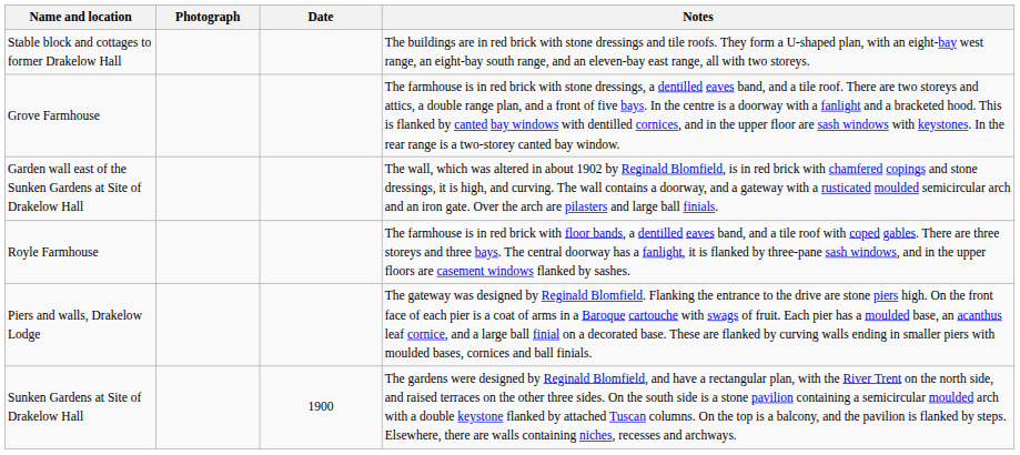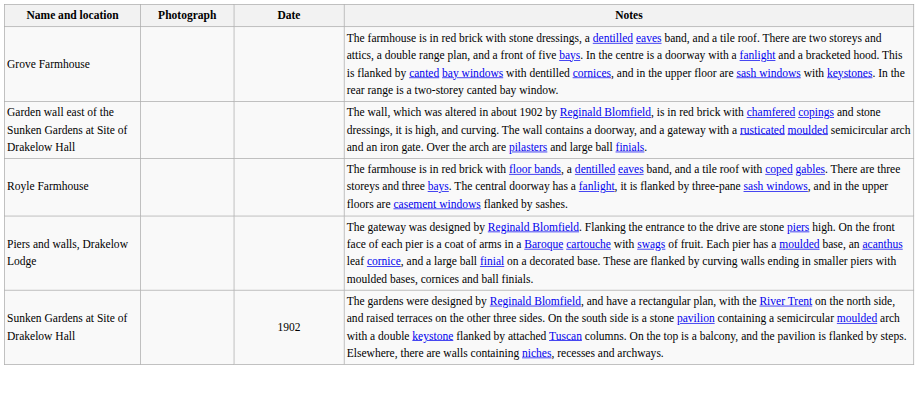- row: Stable block and cottages to former Drakelow Hall | The buildings are in red brick with stone dressings and tile roofs. They form a U-shaped plan, with an eight-bay west range, an eight-bay south range, and an eleven-bay east range, all with two storeys.
Sunken Gardens at Site of Drakelow Hall | Date: 1900 -> 1902
